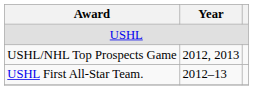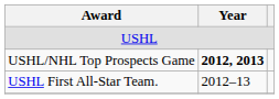USHL/NHL Top Prospects Game | Year: normal -> bold
